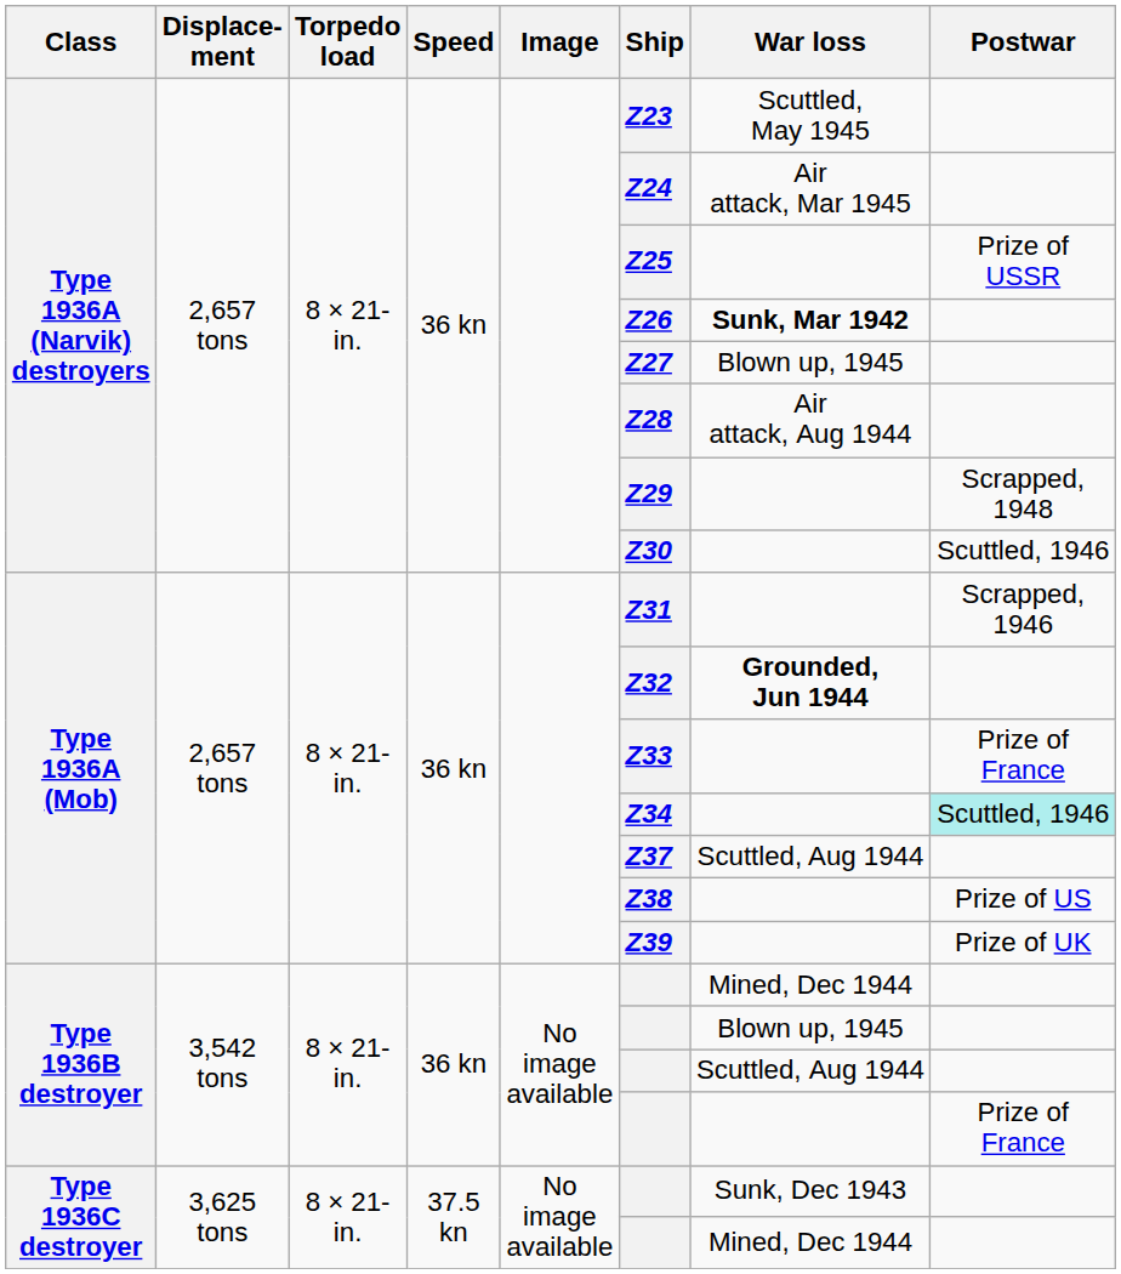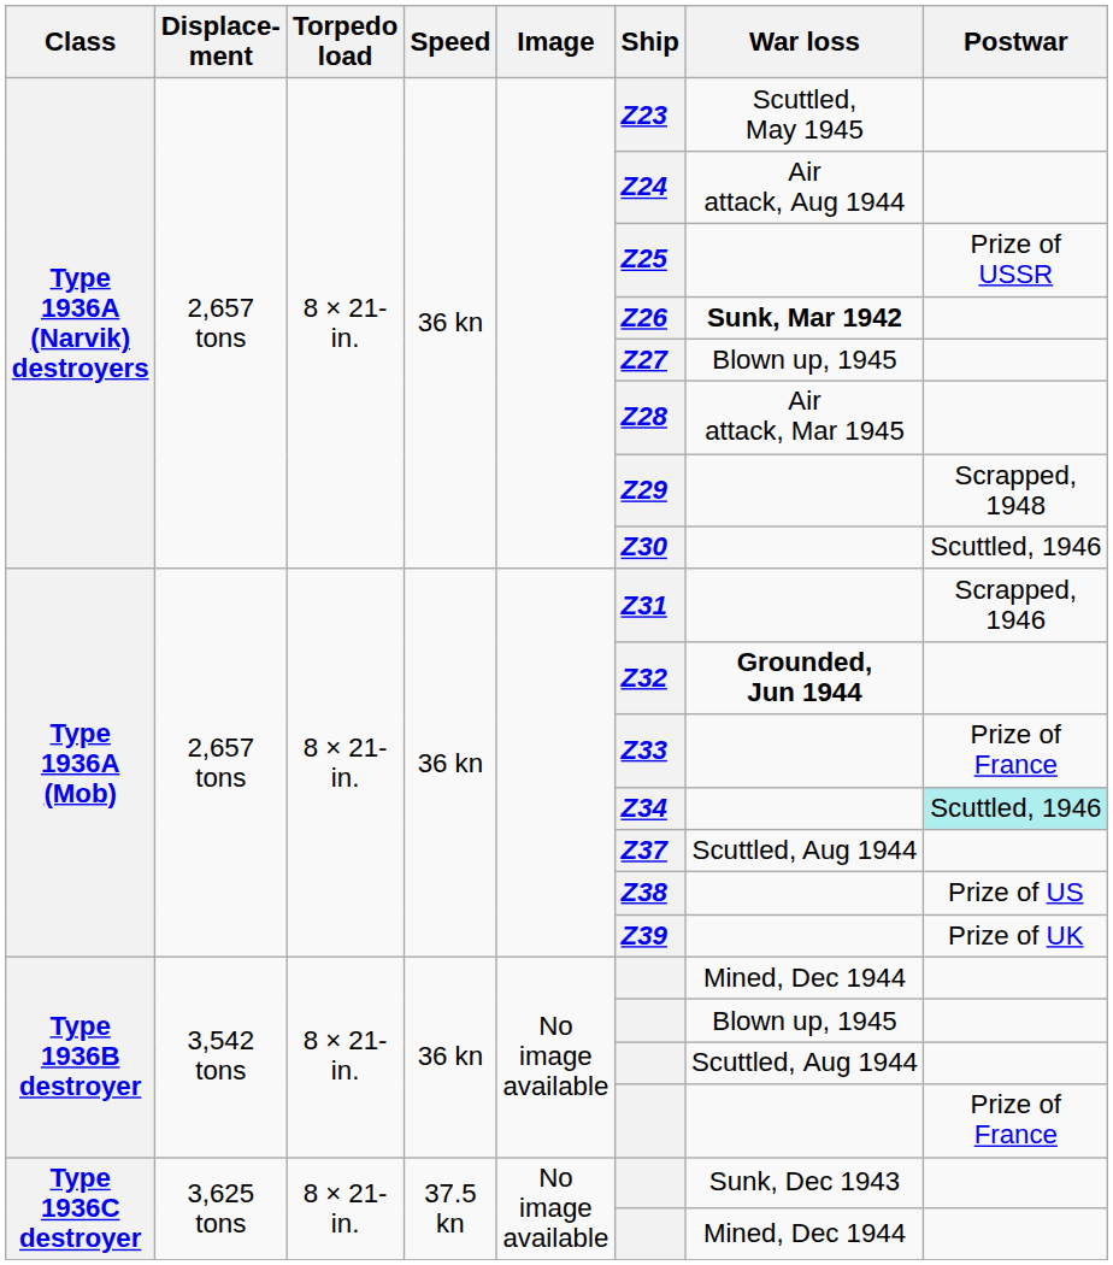row 3 | War loss: Air attack, Mar 1945 -> Air attack, Aug 1944
row 7 | War loss: Air attack, Aug 1944 -> Air attack, Mar 1945
